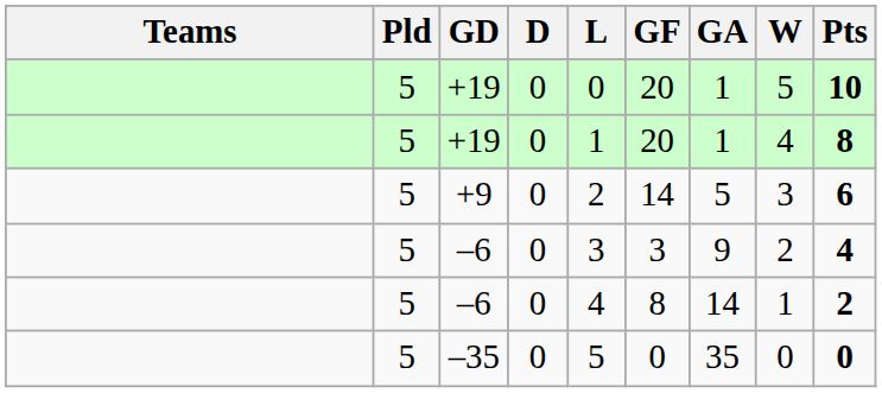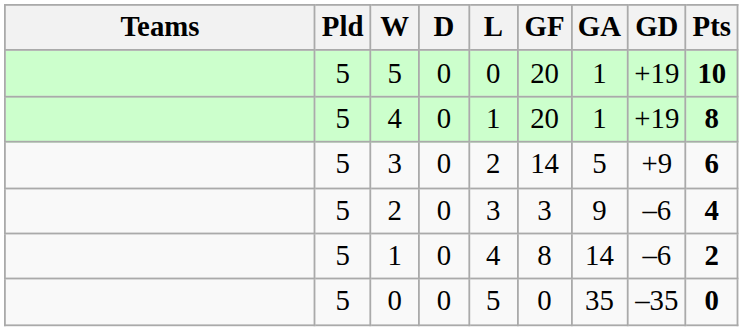columns swapped: W <-> GD
